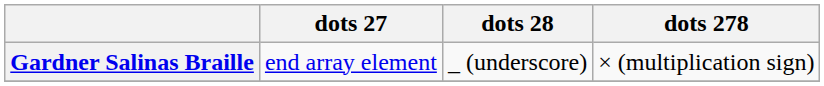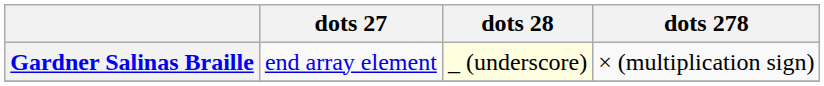Gardner Salinas Braille | dots 28: no background -> lightyellow background
